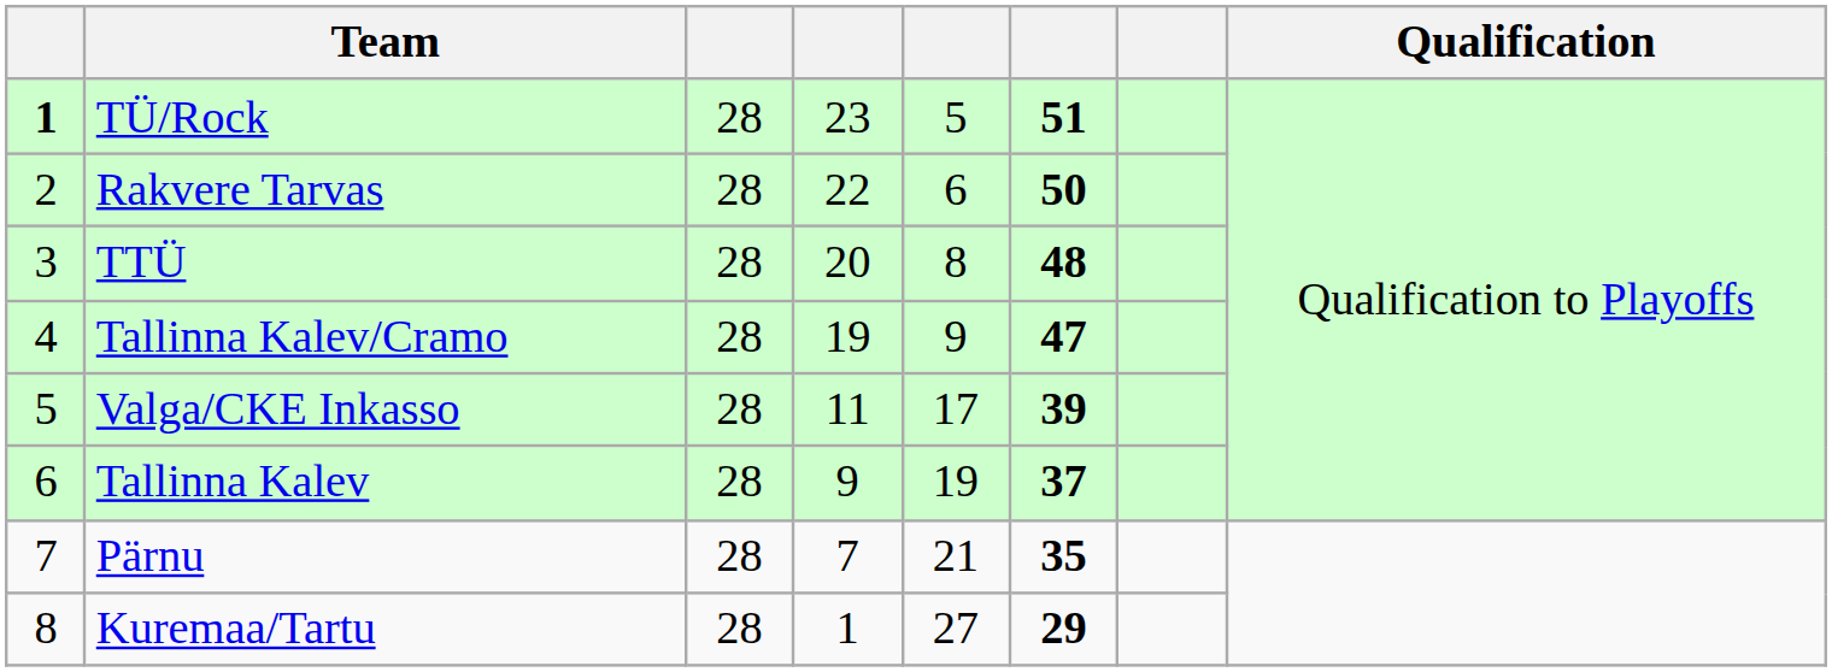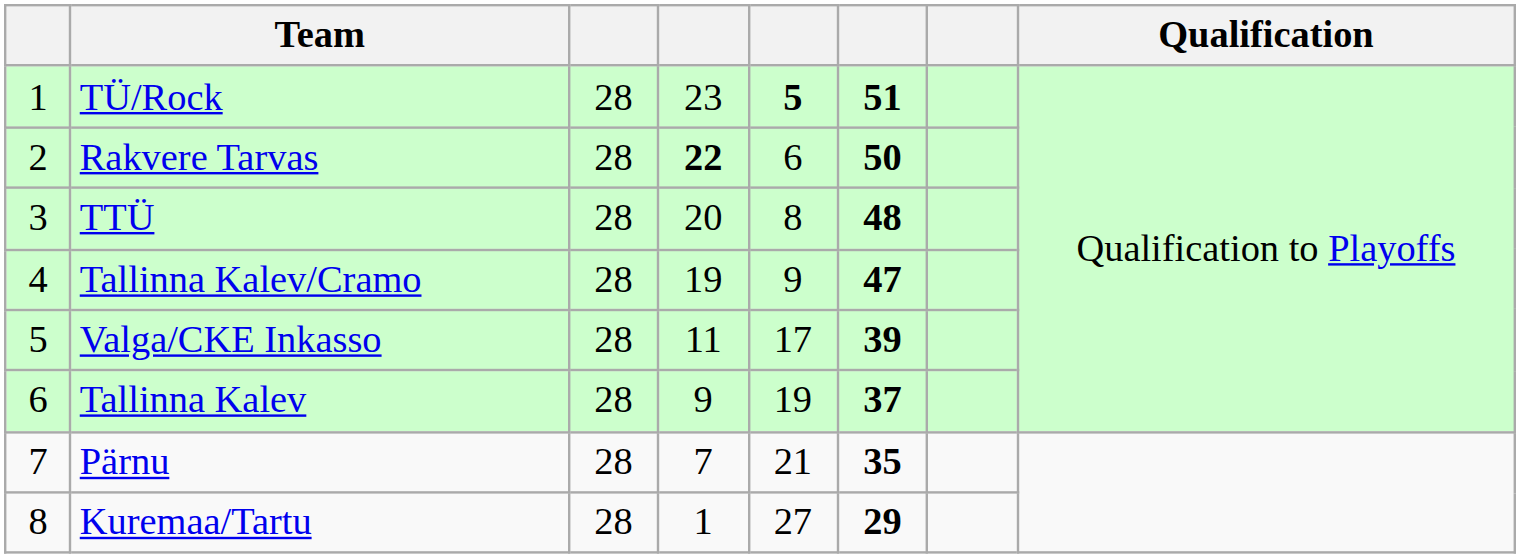TÜ/Rock | column 1: bold -> normal
TÜ/Rock | column 5: normal -> bold
Rakvere Tarvas | column 4: normal -> bold
